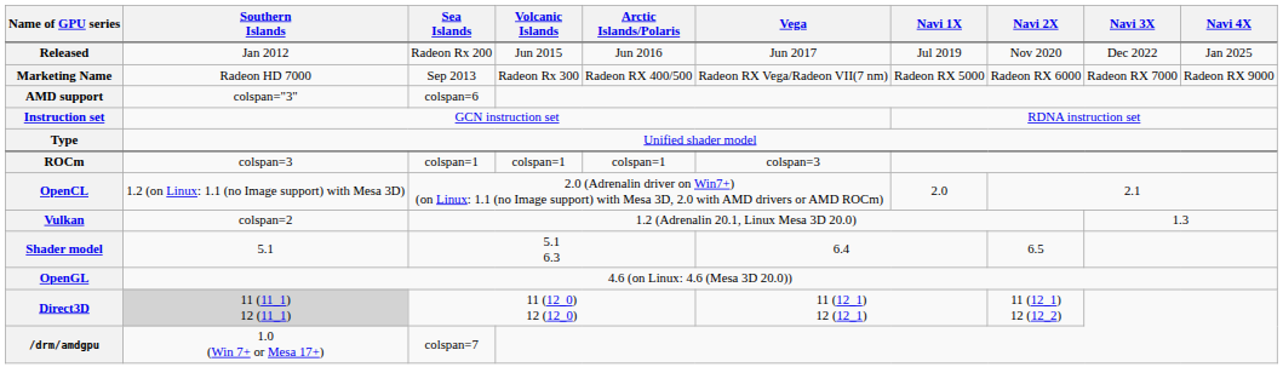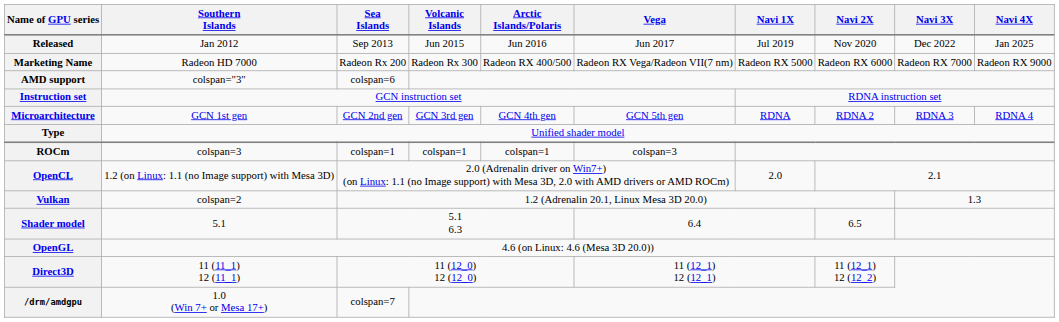Released | Sea Islands: Radeon Rx 200 -> Sep 2013
Marketing Name | Sea Islands: Sep 2013 -> Radeon Rx 200
+ row: Microarchitecture | GCN 1st gen | GCN 2nd gen | GCN 3rd gen | GCN 4th gen | GCN 5th gen | RDNA | RDNA 2 | RDNA 3 | RDNA 4
Direct3D | Southern Islands: lightgrey background -> no background
